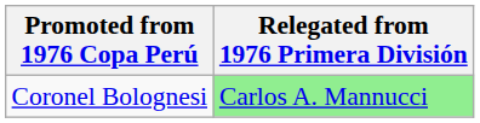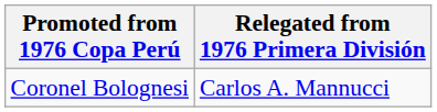Coronel Bolognesi | Relegated from 1976 Primera División: lightgreen background -> no background
